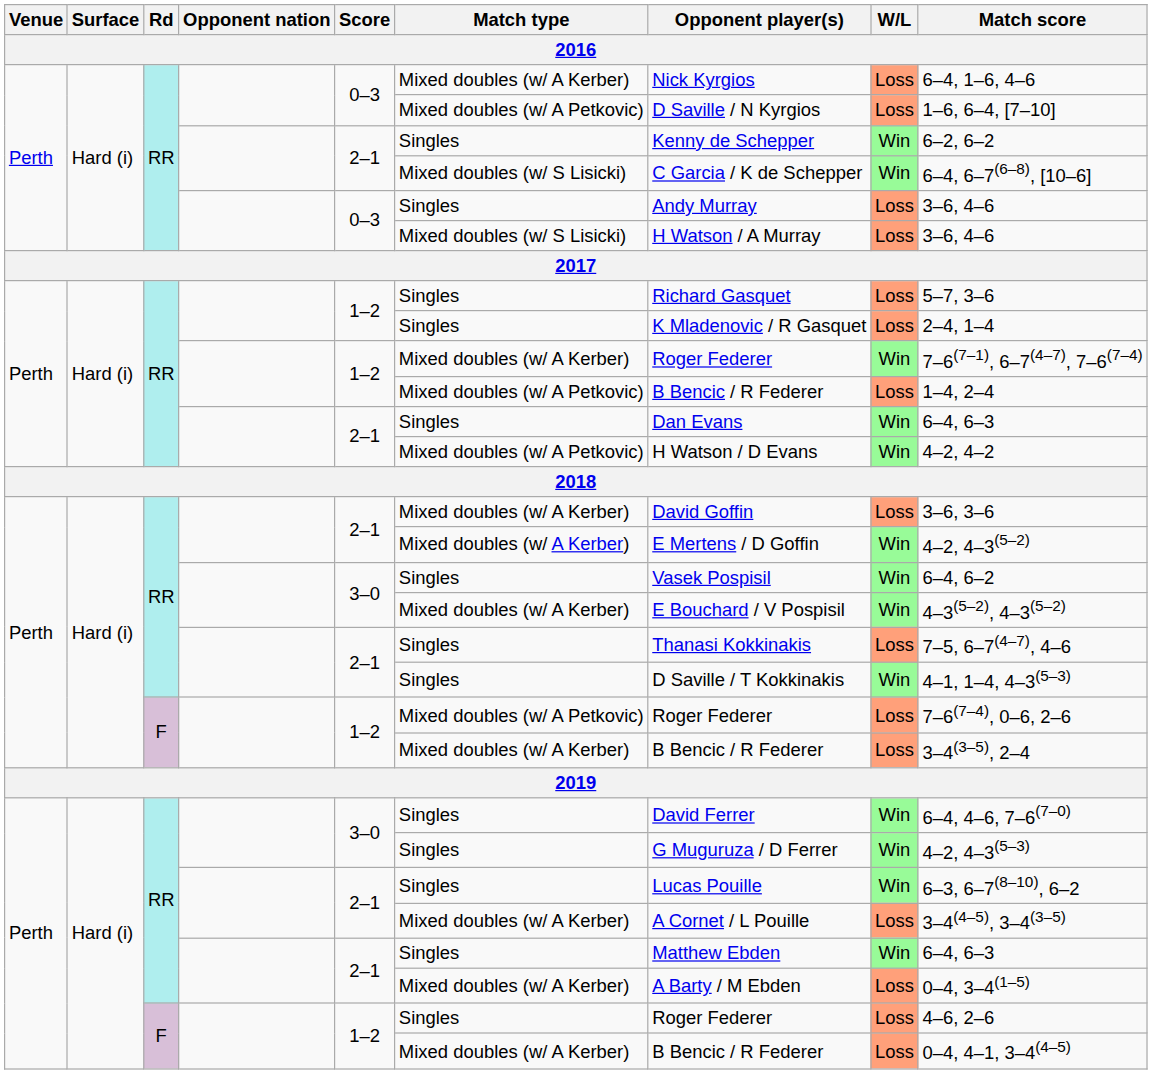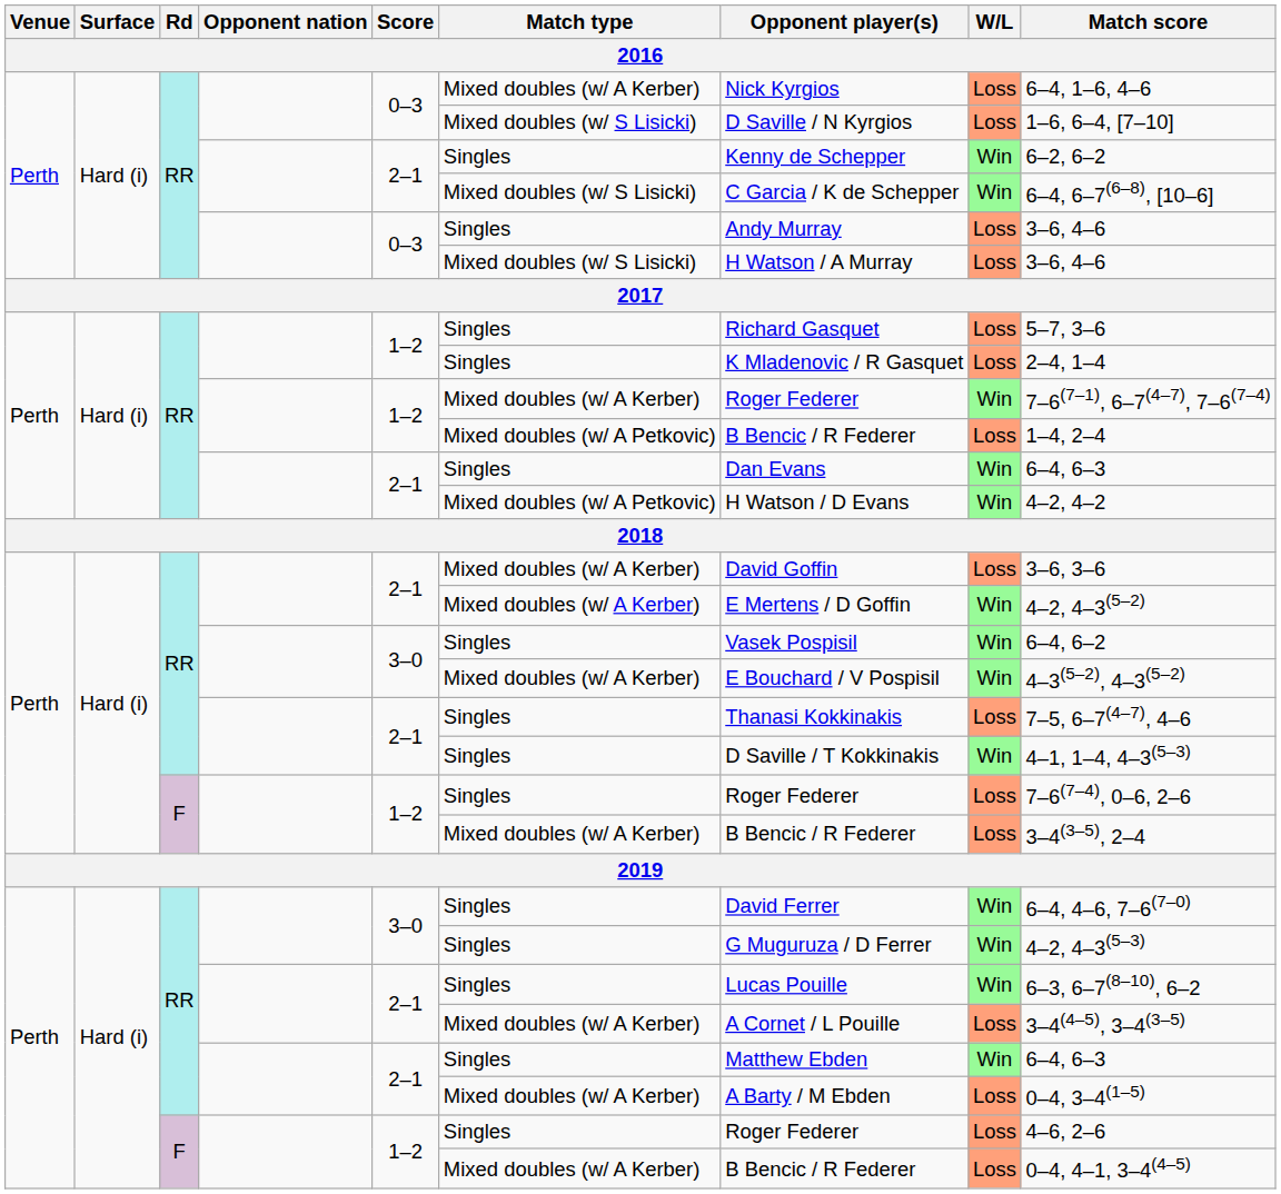row 4 | Match type: Mixed doubles (w/ A Petkovic) -> Mixed doubles (w/ S Lisicki)
row 23 | Match type: Mixed doubles (w/ A Petkovic) -> Singles
